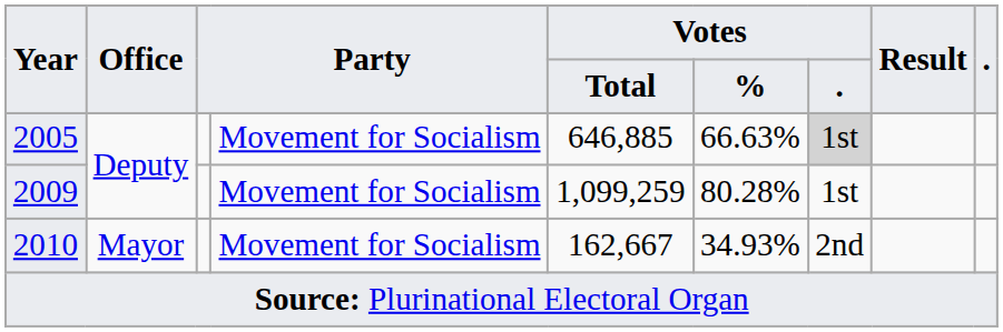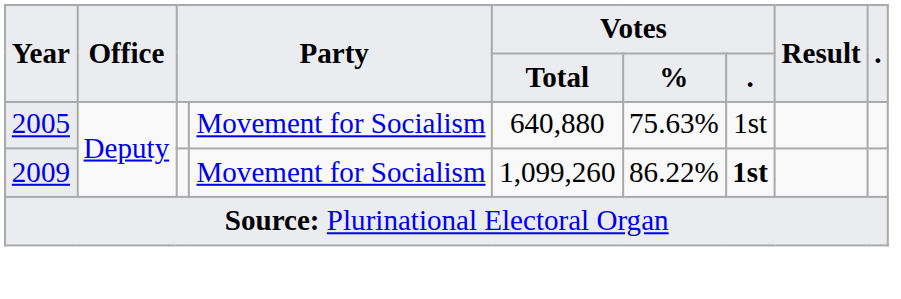2005 | Votes / Total: 646,885 -> 640,880
2005 | Votes / %: 66.63% -> 75.63%
2005 | Votes / .: lightgrey background -> no background
2009 | Votes / Total: 1,099,259 -> 1,099,260
2009 | Votes / %: 80.28% -> 86.22%
2009 | Votes / .: normal -> bold
- row: 2010 | Mayor | Movement for Socialism | 162,667 | 34.93% | 2nd
